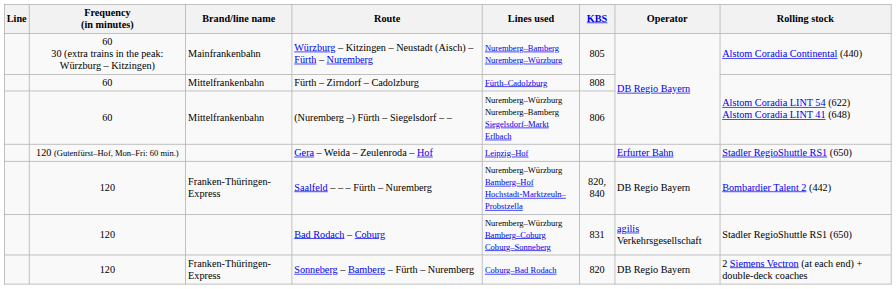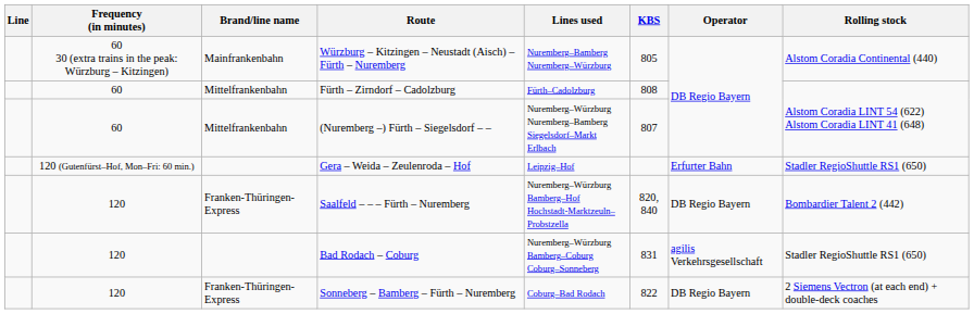(Nuremberg –) Fürth – Siegelsdorf – – | KBS: 806 -> 807
Sonneberg – Bamberg – Fürth – Nuremberg | KBS: 820 -> 822
